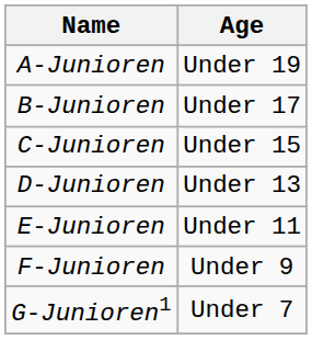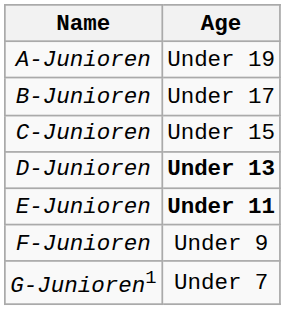D-Junioren | Age: normal -> bold
E-Junioren | Age: normal -> bold
